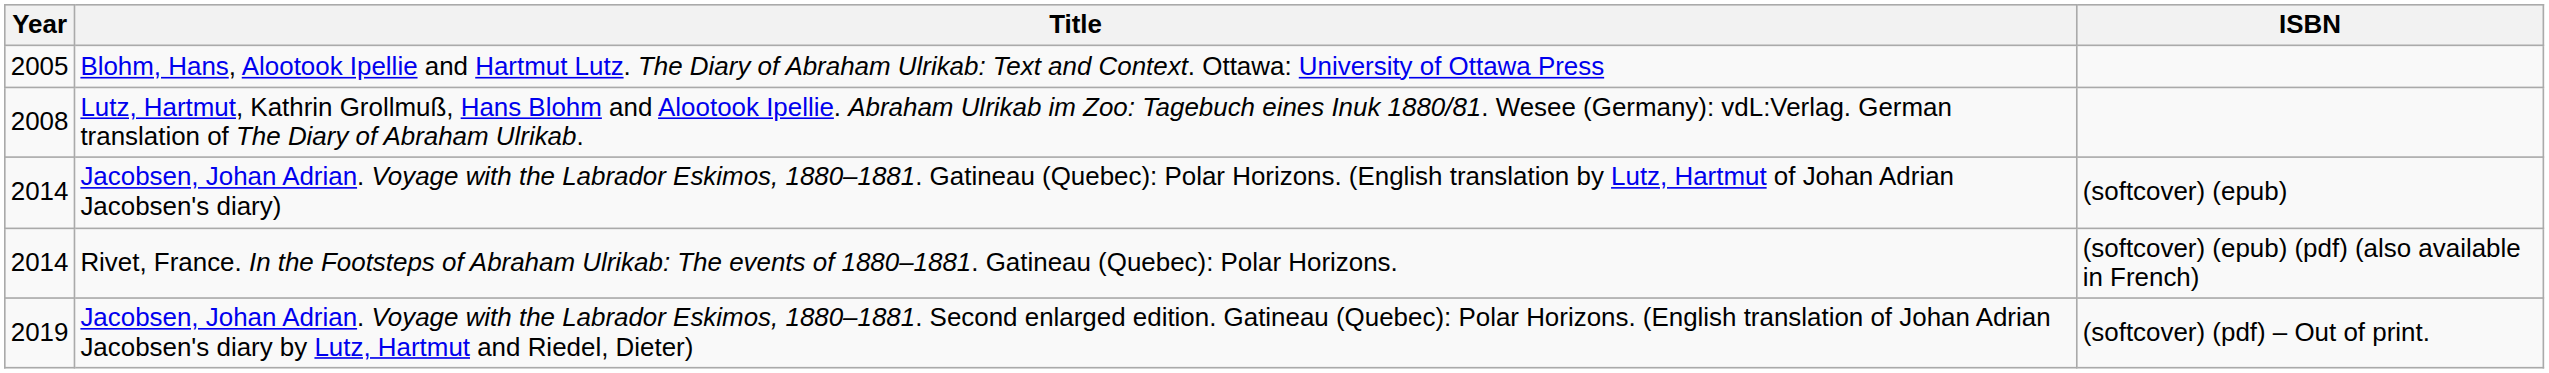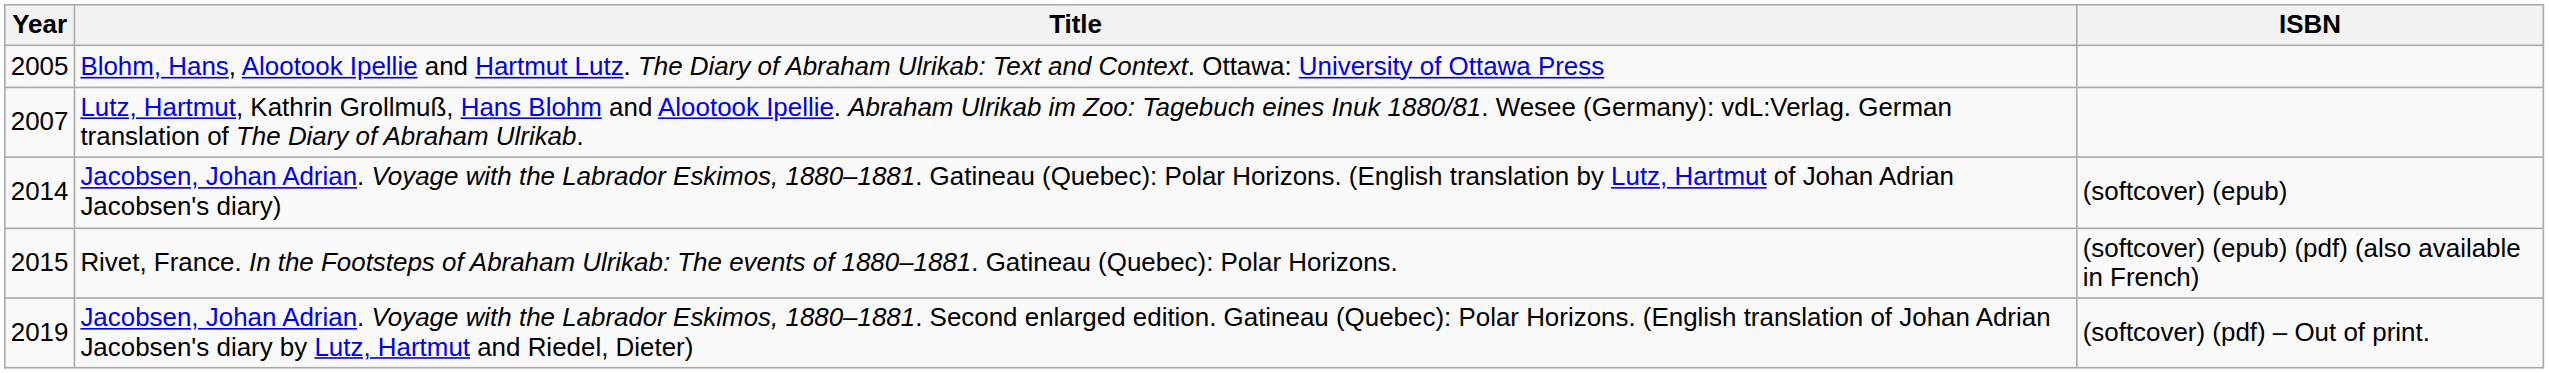row 3 | Year: 2008 -> 2007
row 5 | Year: 2014 -> 2015
